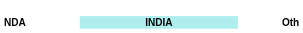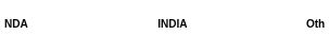NDA | column 2: paleturquoise background -> no background
